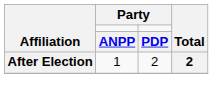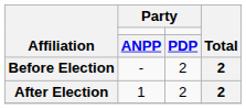+ row: Before Election | - | 2 | 2
